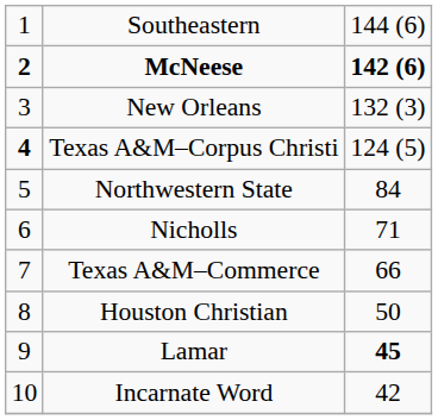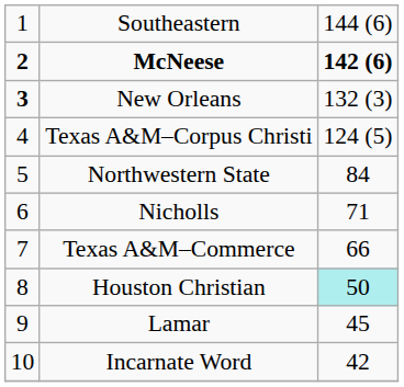New Orleans | column 1: normal -> bold
Texas A&M–Corpus Christi | column 1: bold -> normal
Houston Christian | column 3: no background -> paleturquoise background
Lamar | column 3: bold -> normal
